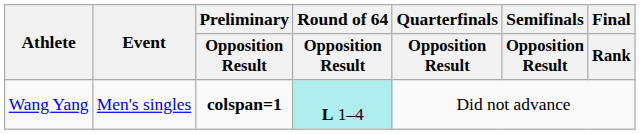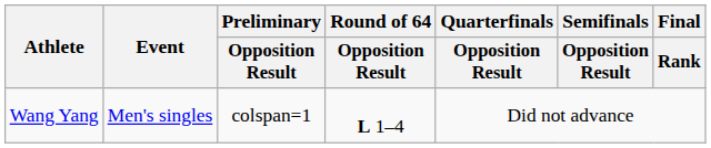Wang Yang | Preliminary / Opposition Result: bold -> normal
Wang Yang | Round of 64 / Opposition Result: paleturquoise background -> no background
